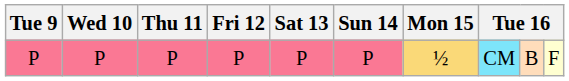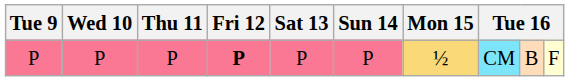row 2 | Fri 12: normal -> bold
